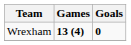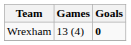Wrexham | Games: bold -> normal
